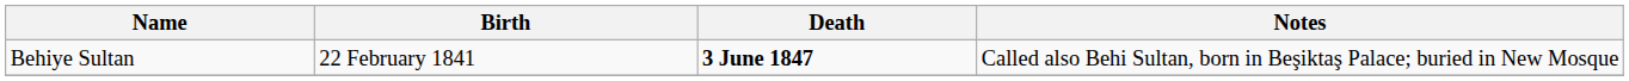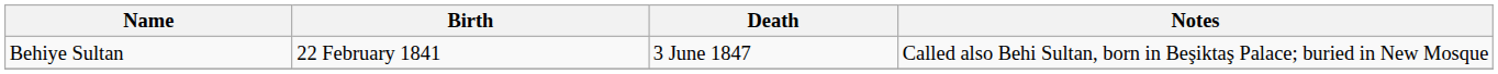Behiye Sultan | Death: bold -> normal
